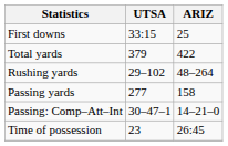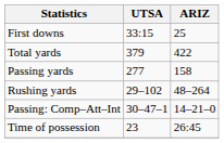rows swapped: Rushing yards <-> Passing yards
